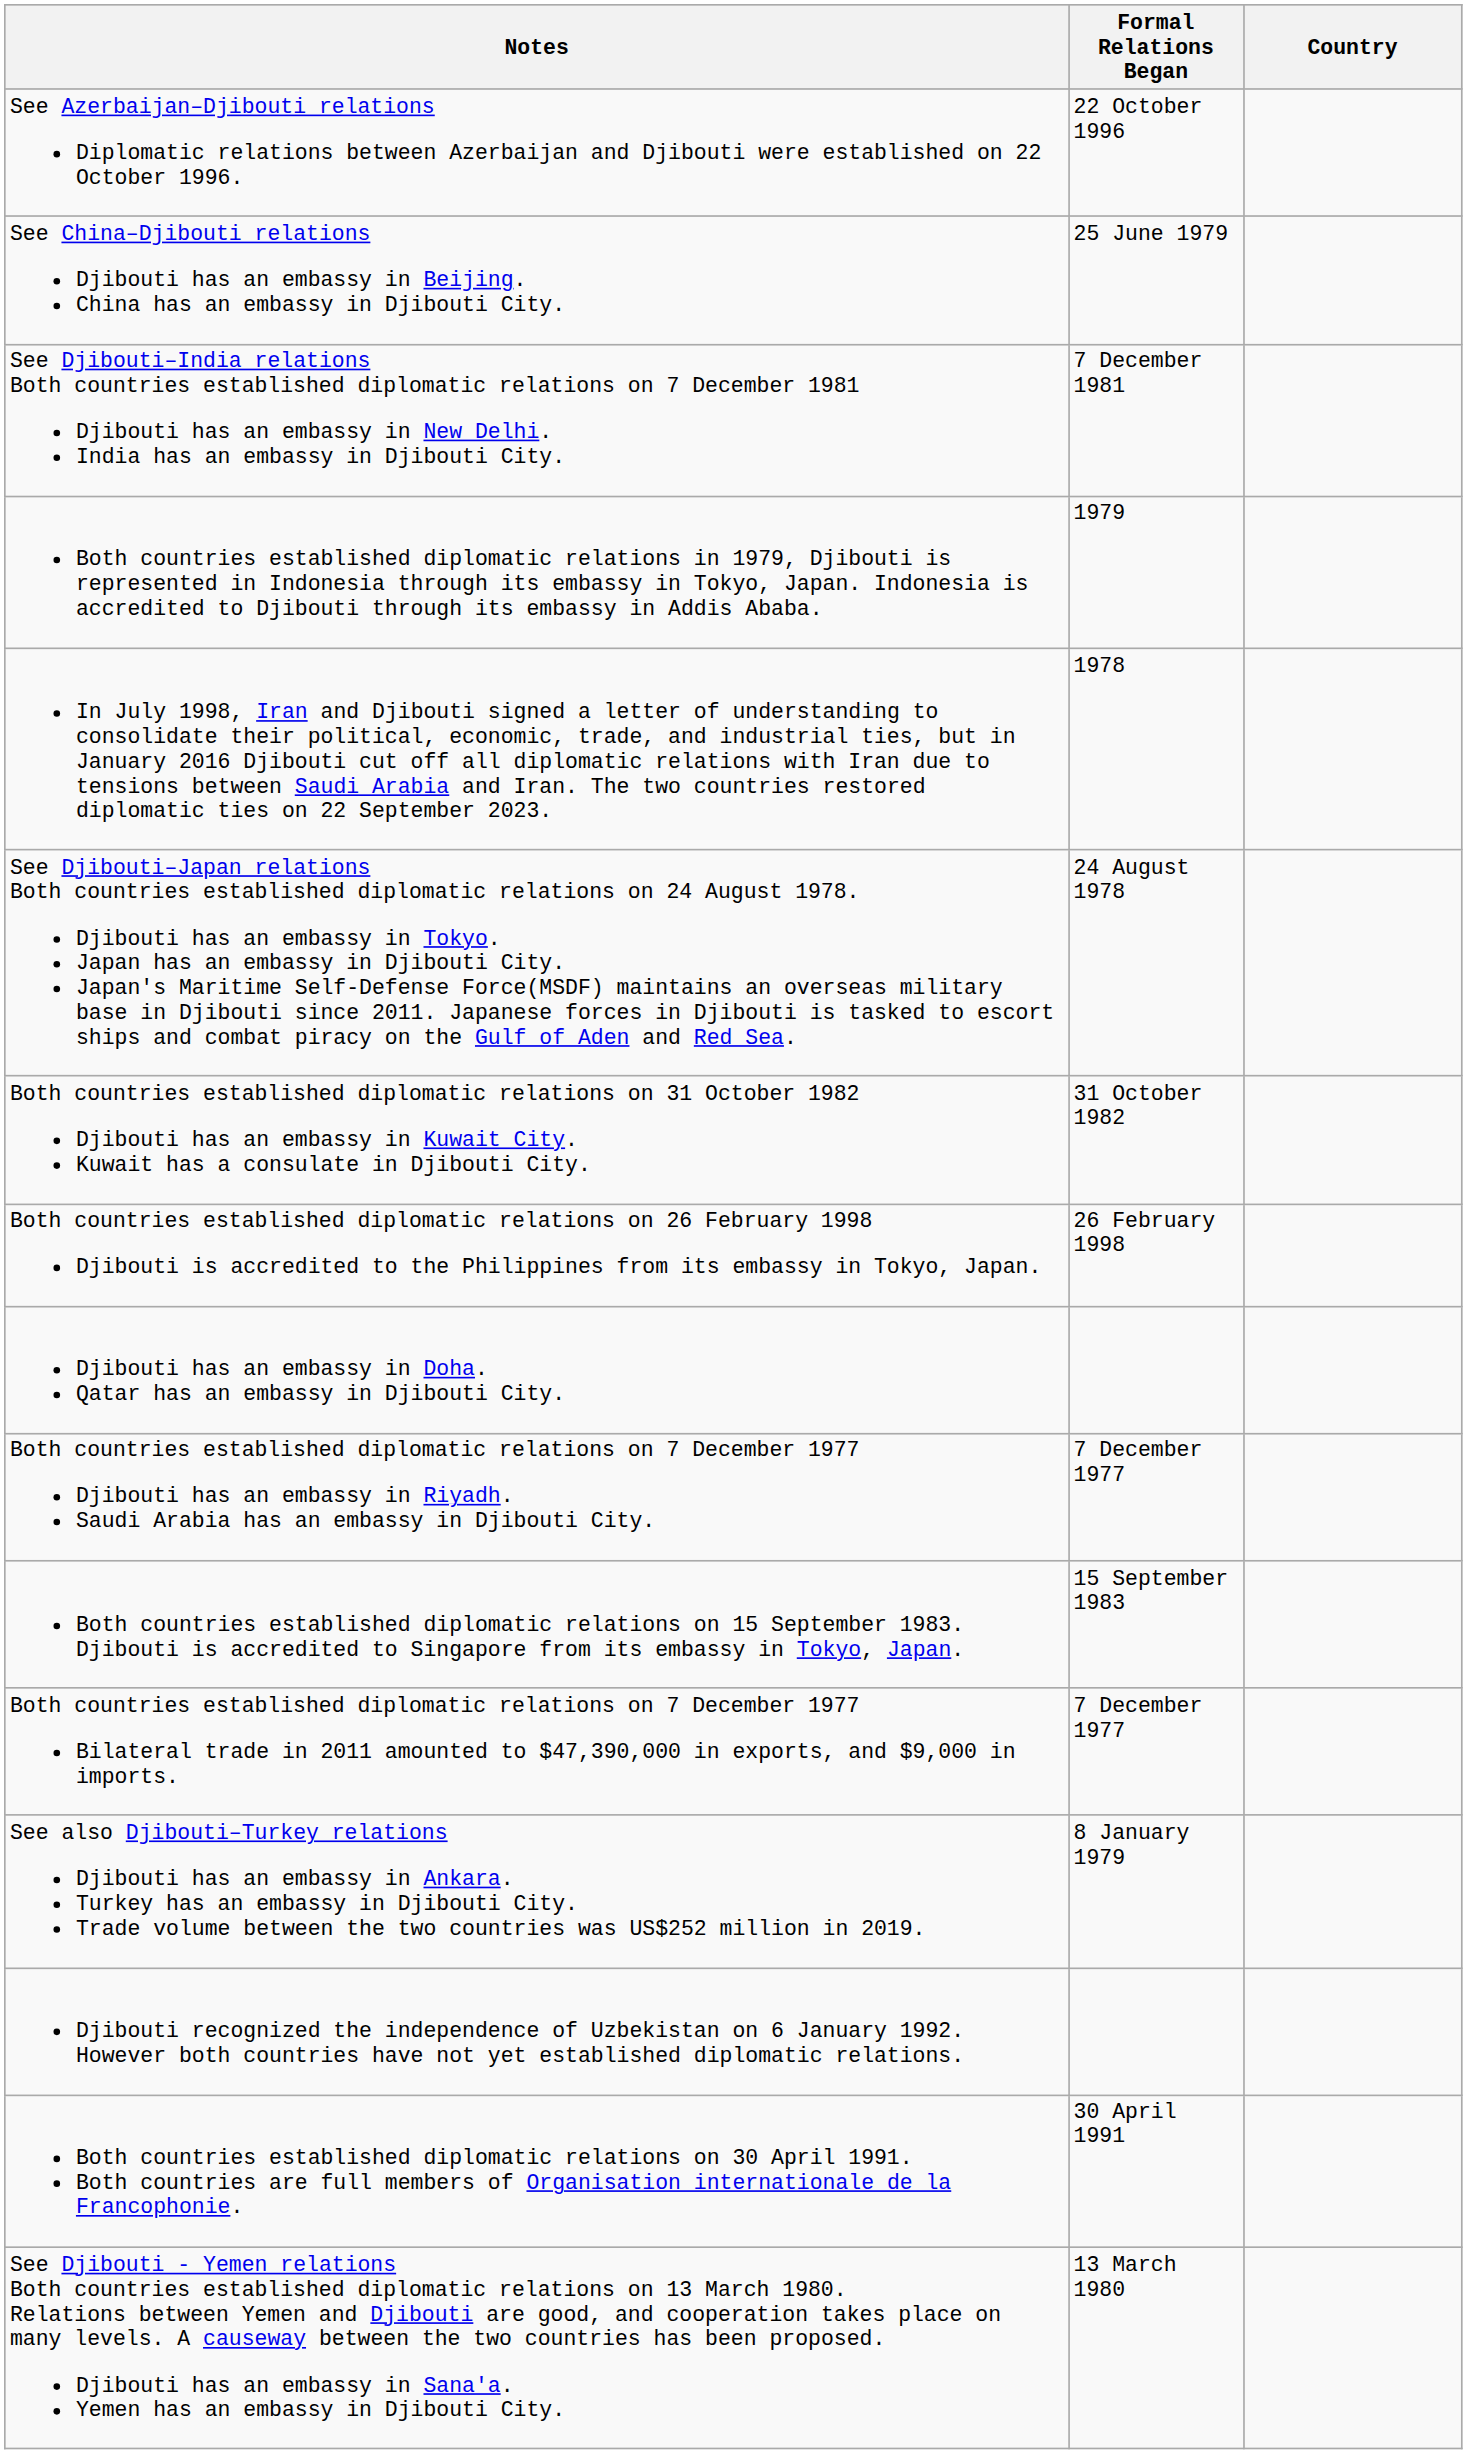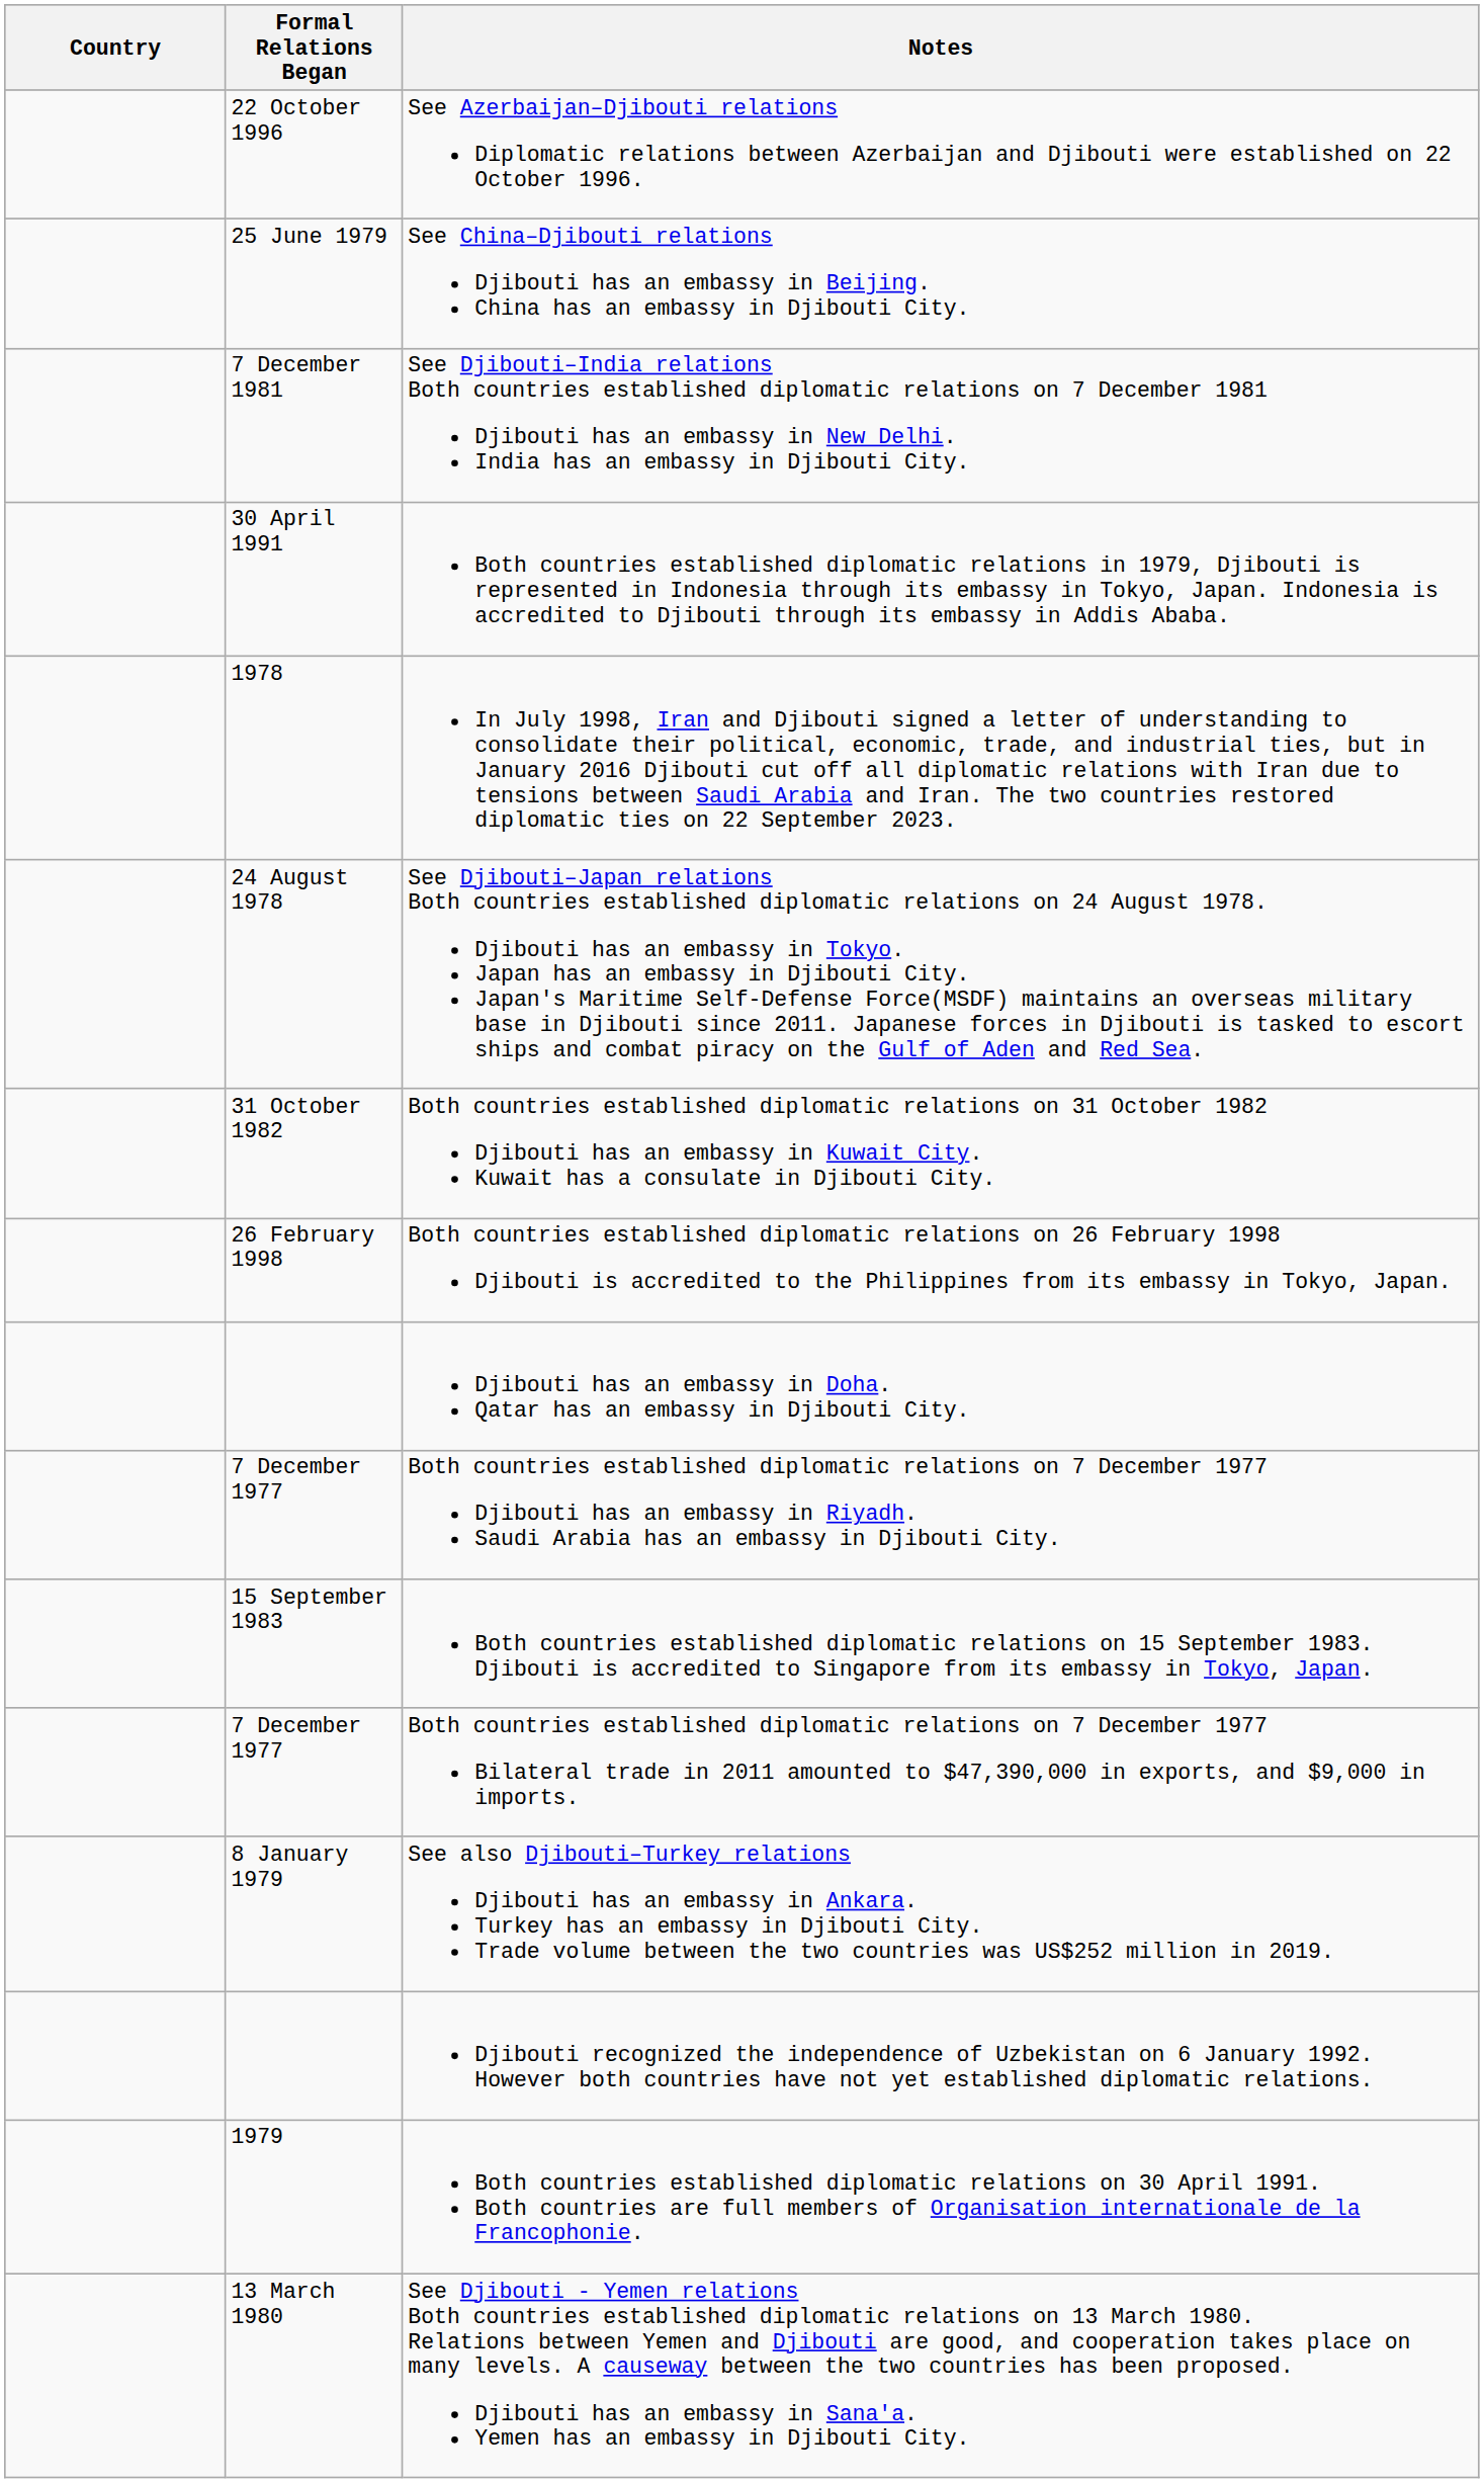columns swapped: Country <-> Notes
row 5 | Formal Relations Began: 1979 -> 30 April 1991
row 16 | Formal Relations Began: 30 April 1991 -> 1979
